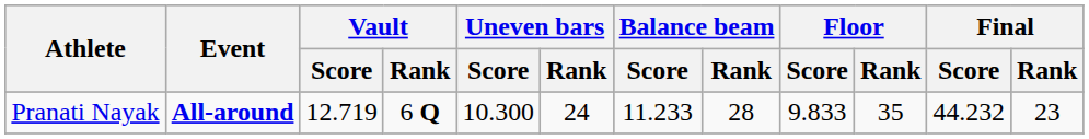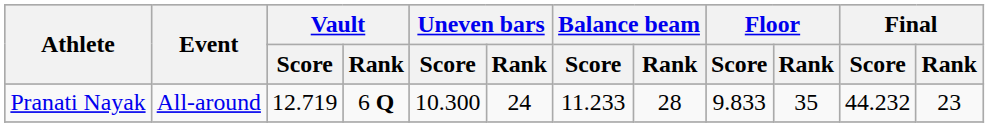row 3 | Event: bold -> normal
